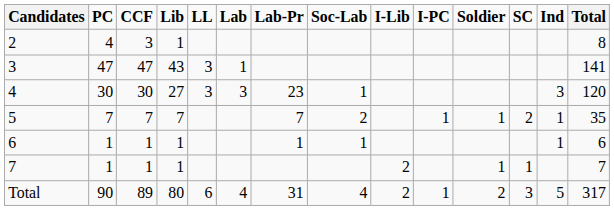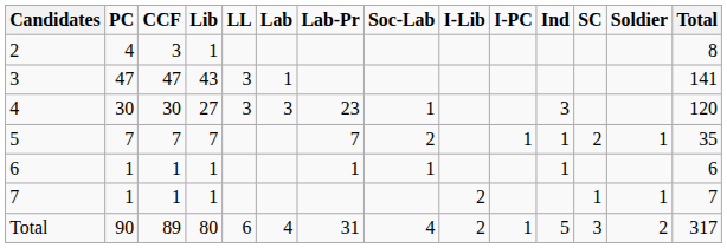columns swapped: Ind <-> Soldier
